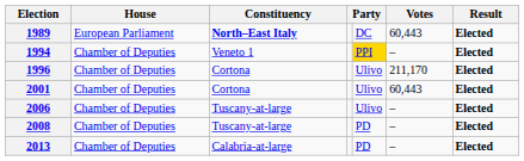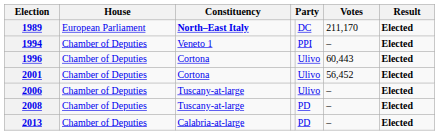1989 | Votes: 60,443 -> 211,170
1994 | column 5: gold background -> no background
1996 | Votes: 211,170 -> 60,443
2001 | Votes: 60,443 -> 56,452
